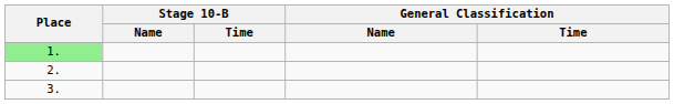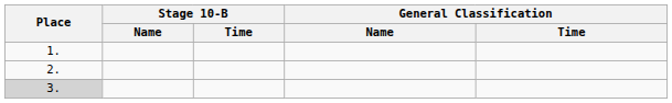1. | Place: lightgreen background -> no background
3. | Place: no background -> lightgrey background
